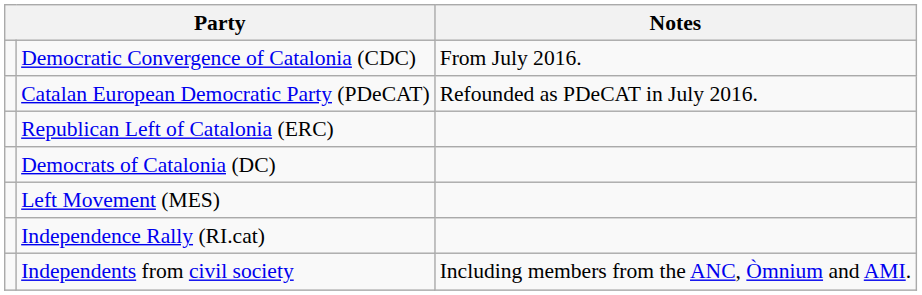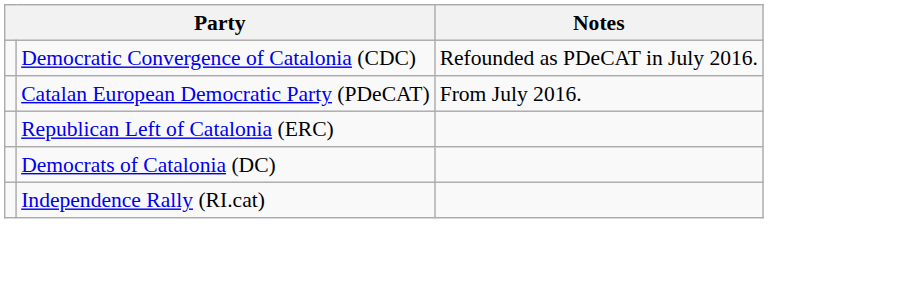Democratic Convergence of Catalonia (CDC) | Notes: From July 2016. -> Refounded as PDeCAT in July 2016.
Catalan European Democratic Party (PDeCAT) | Notes: Refounded as PDeCAT in July 2016. -> From July 2016.
- row: Left Movement (MES)
- row: Independents from civil society | Including members from the ANC, Òmnium and AMI.
